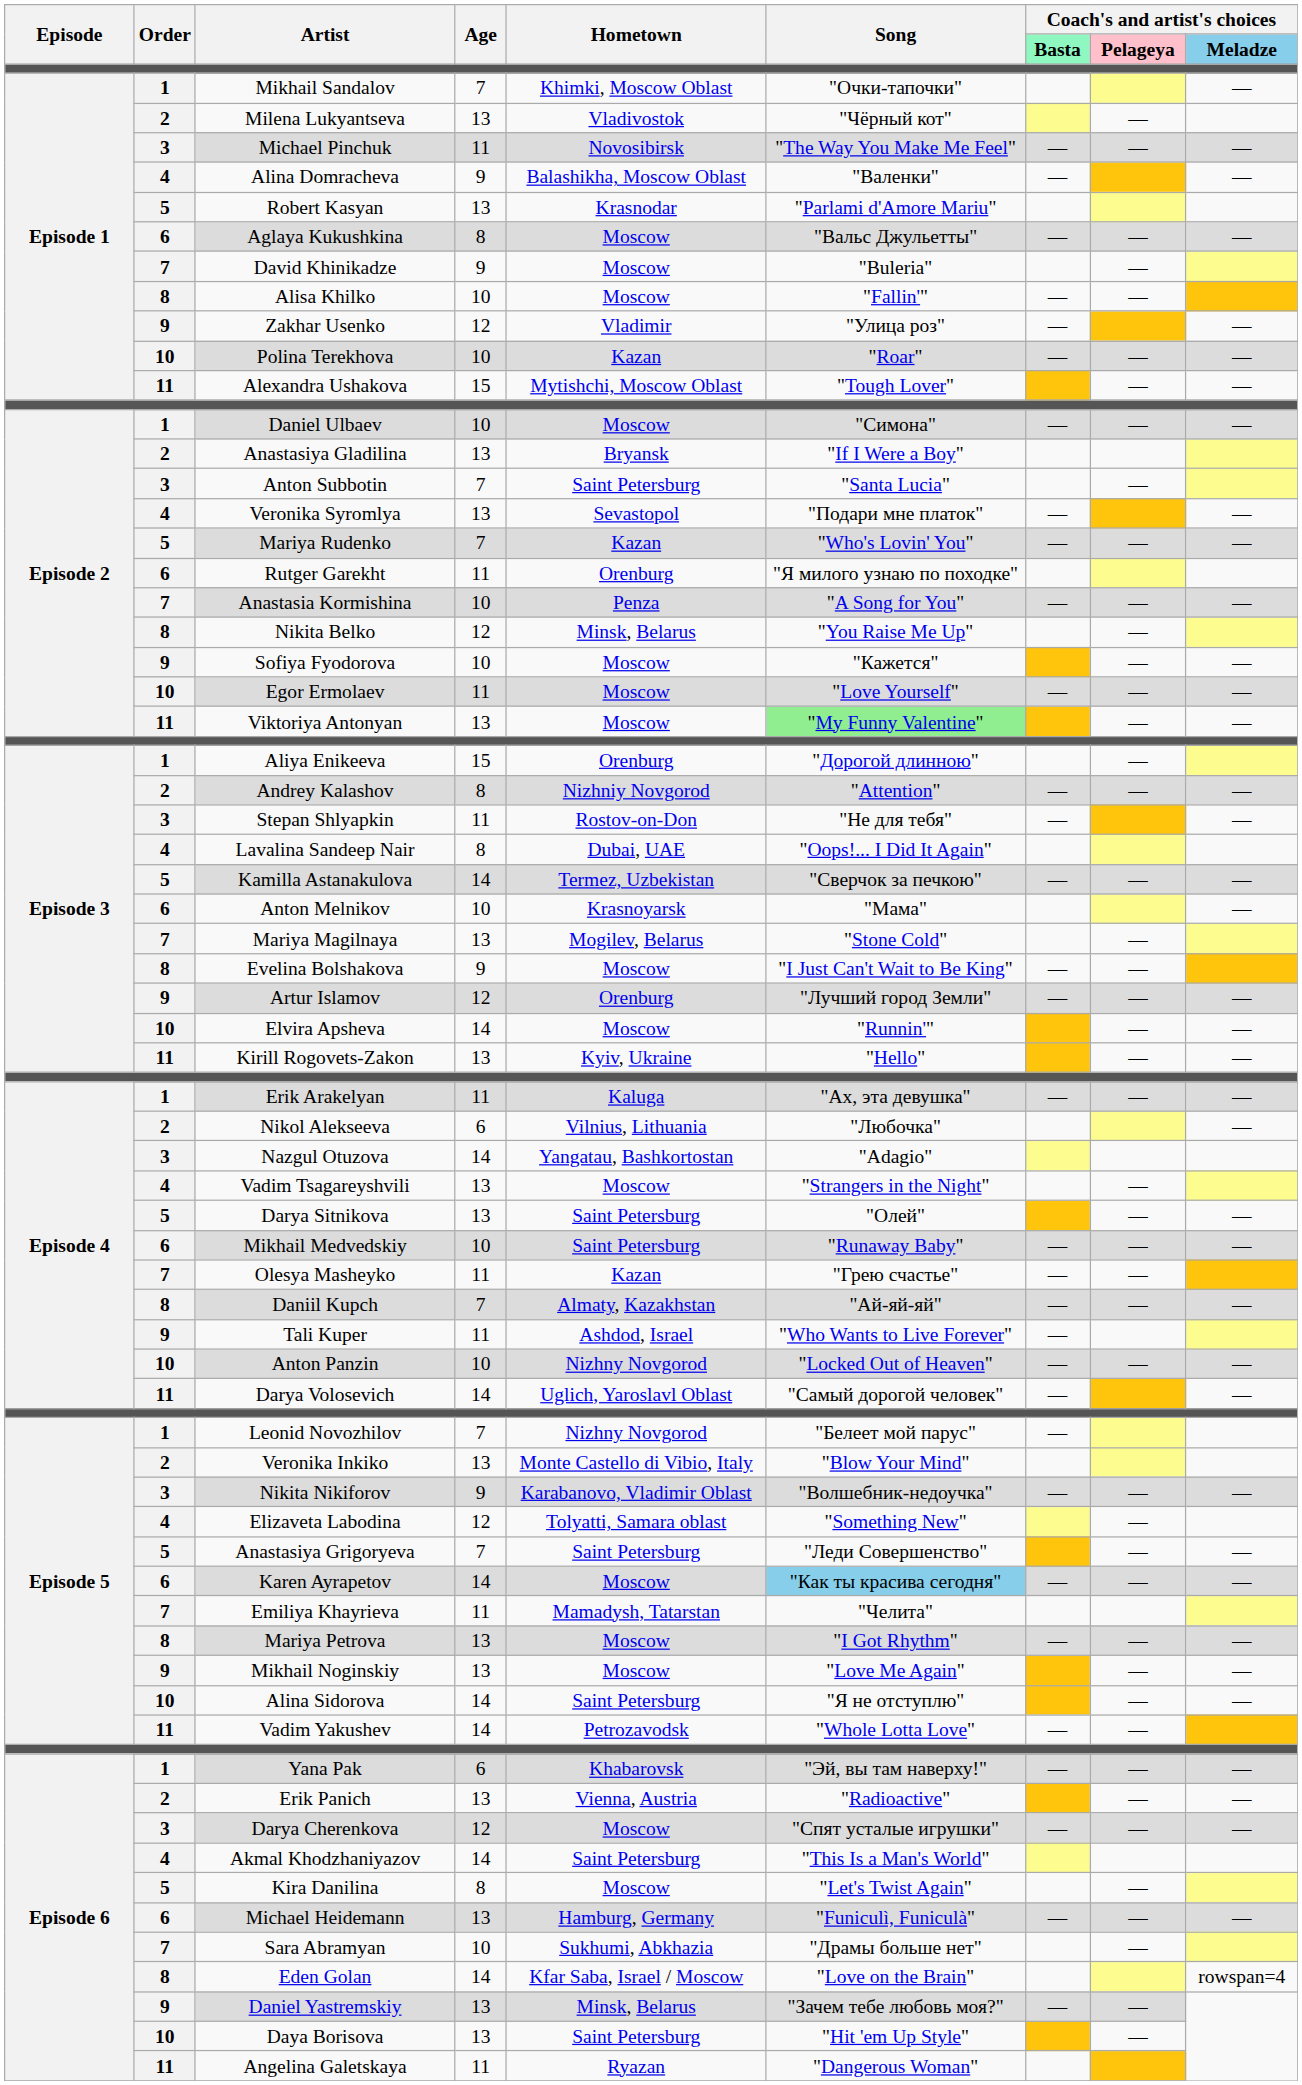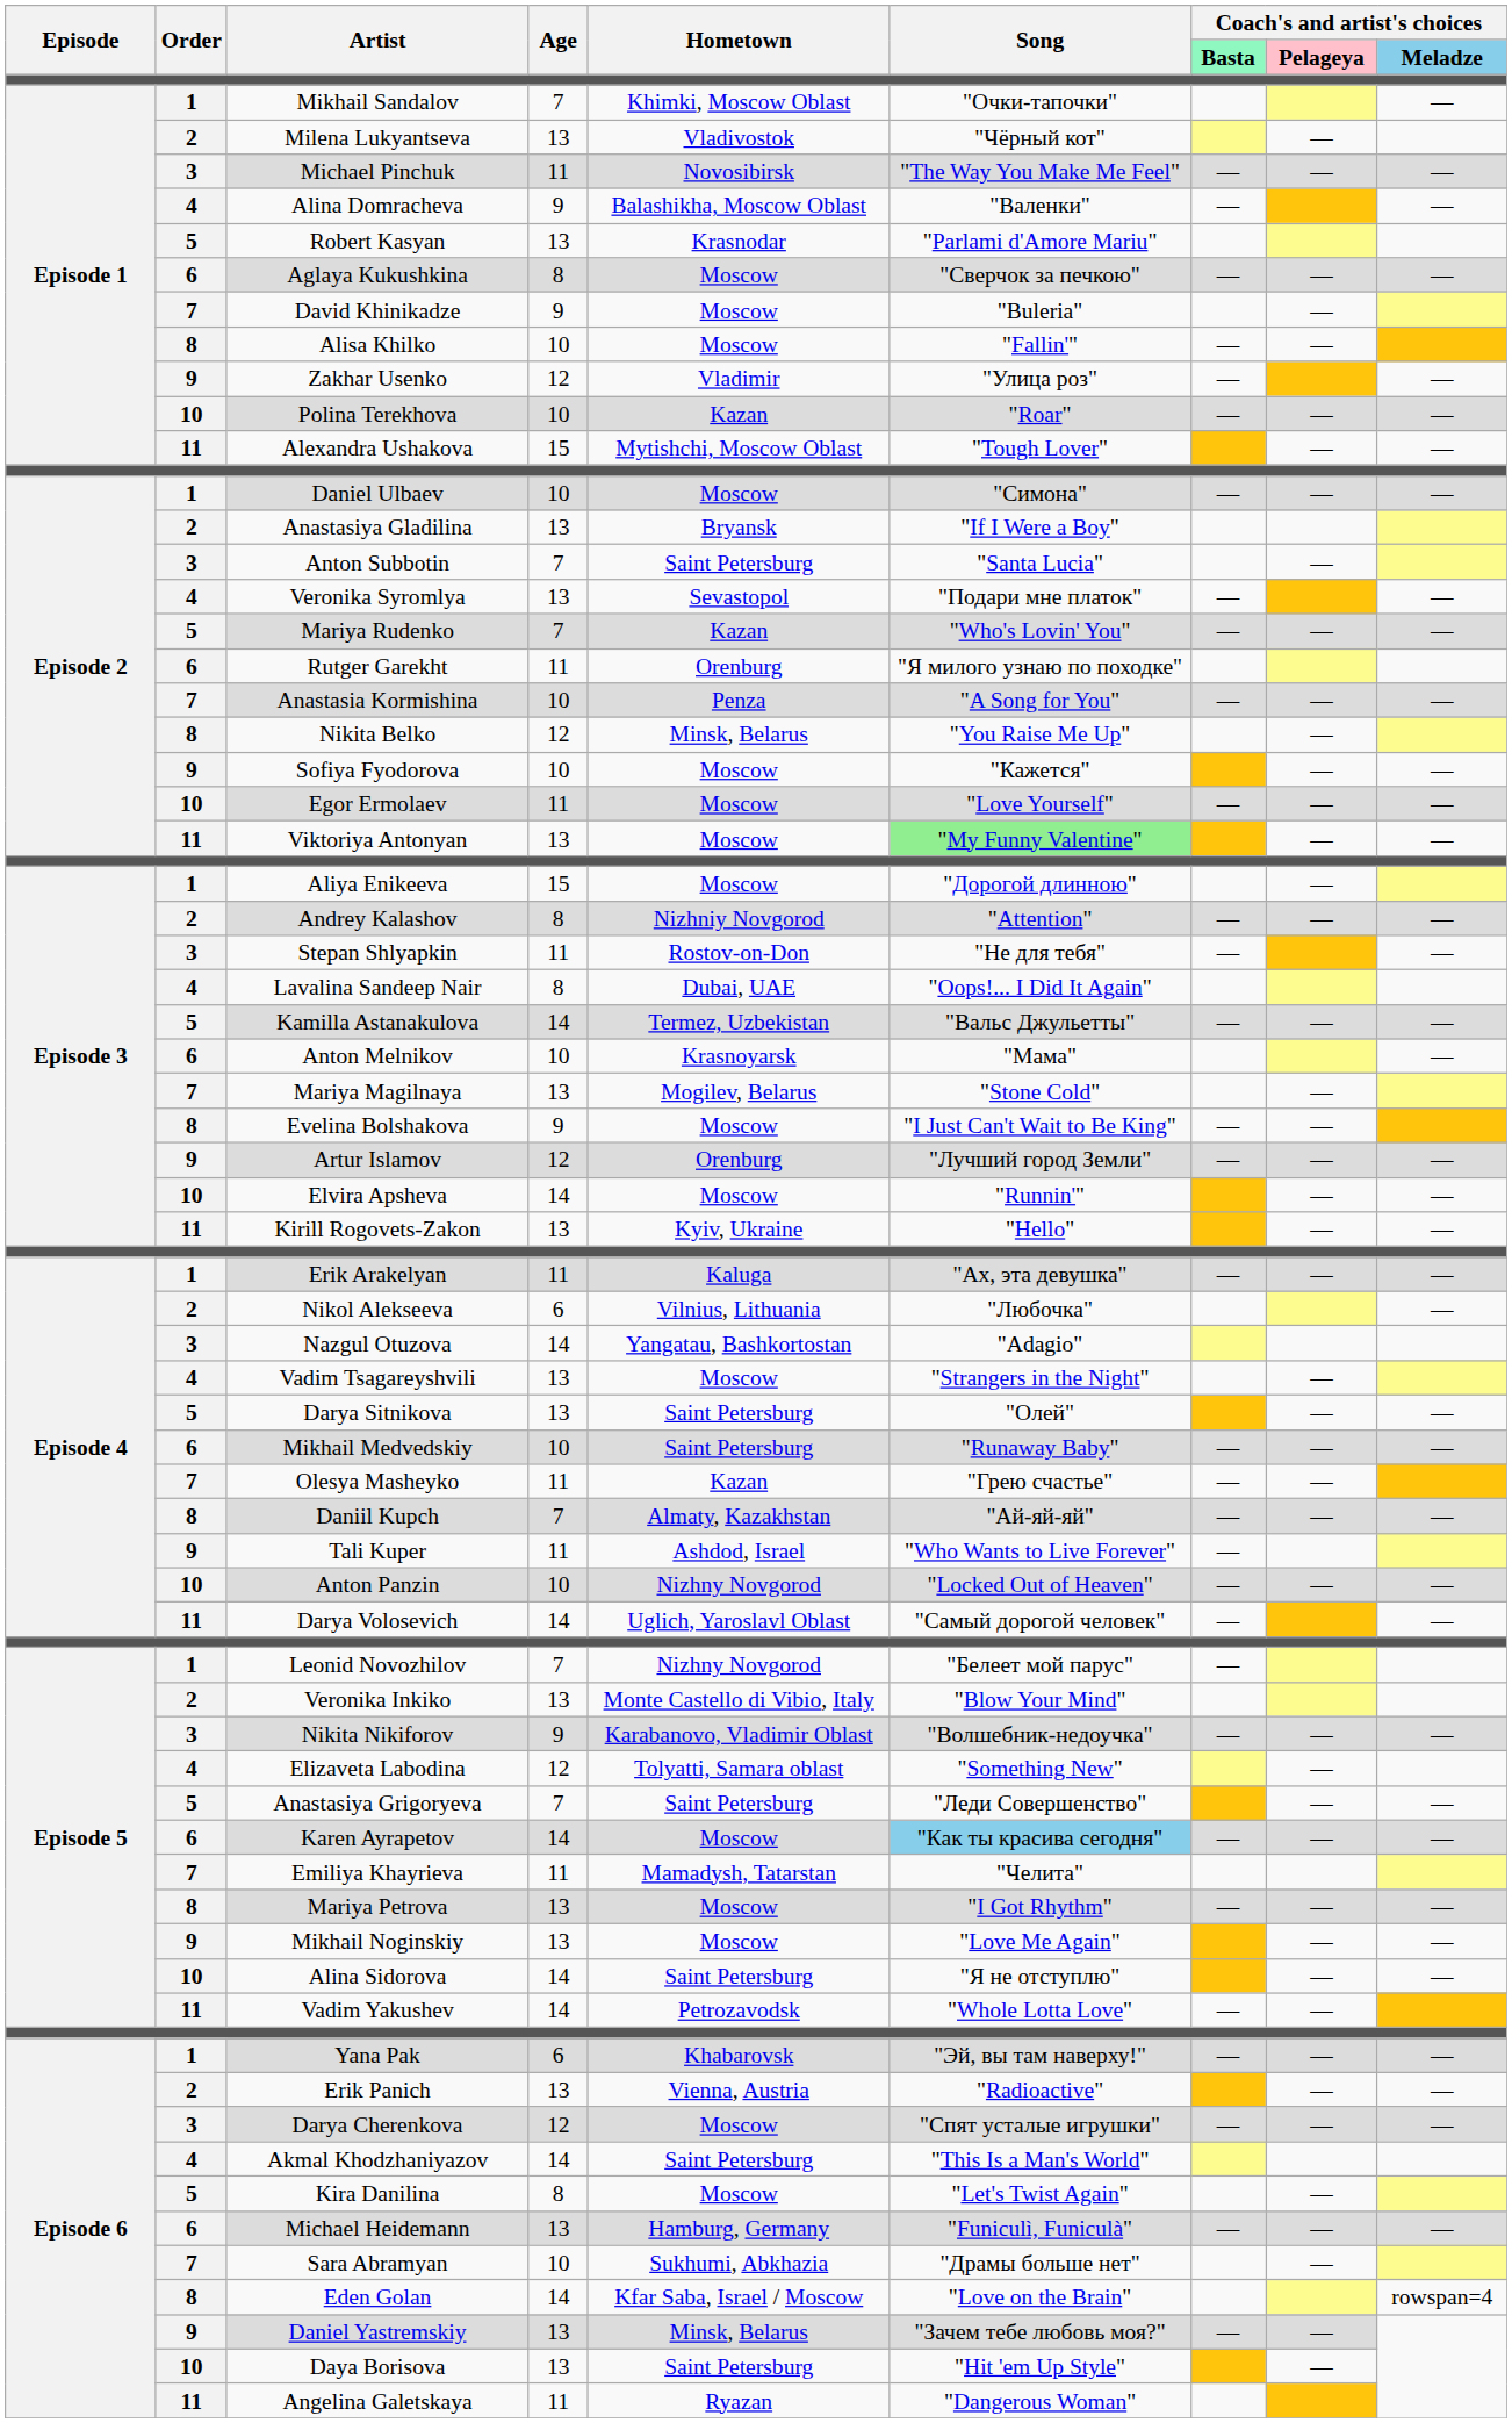Aglaya Kukushkina | Song: "Вальс Джульетты" -> "Сверчок за печкою"
Aliya Enikeeva | Hometown: Orenburg -> Moscow
Kamilla Astanakulova | Song: "Сверчок за печкою" -> "Вальс Джульетты"
